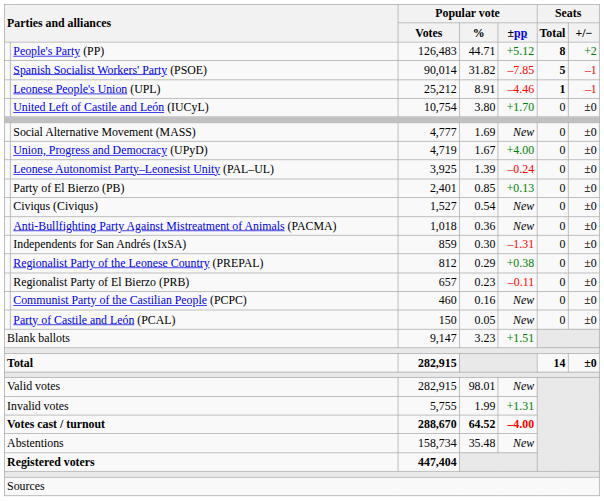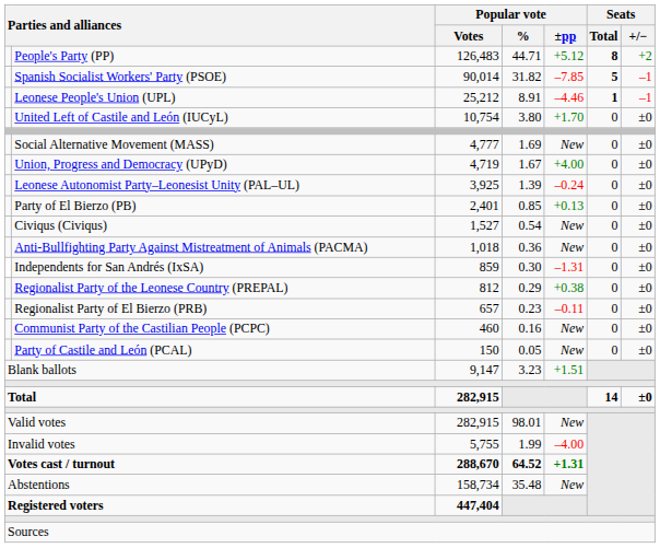Invalid votes | Popular vote / ±pp: +1.31 -> –4.00
Votes cast / turnout | Popular vote / ±pp: –4.00 -> +1.31
